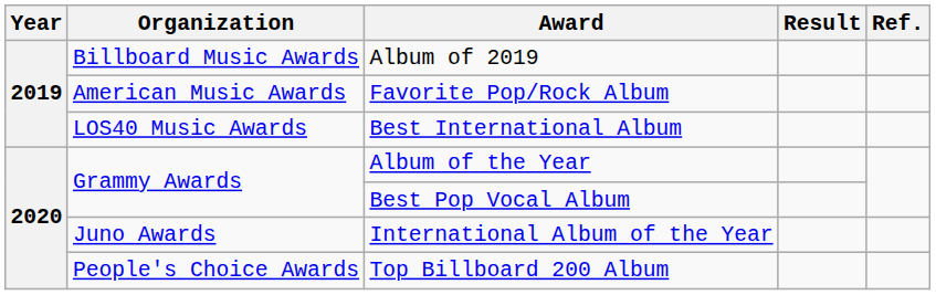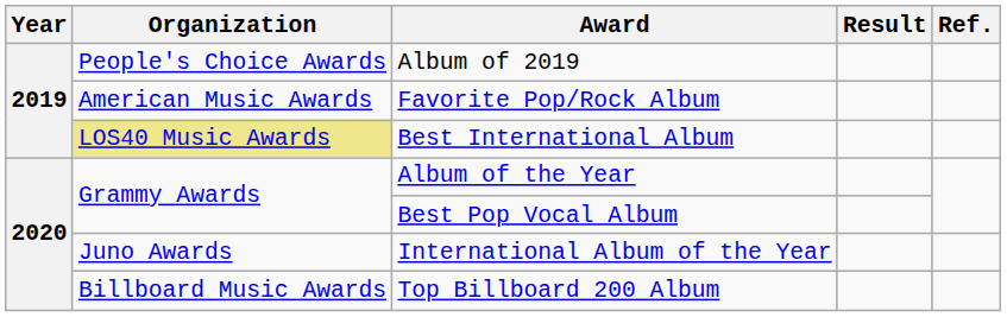Album of 2019 | Organization: Billboard Music Awards -> People's Choice Awards
Best International Album | Organization: no background -> khaki background
Top Billboard 200 Album | Organization: People's Choice Awards -> Billboard Music Awards
